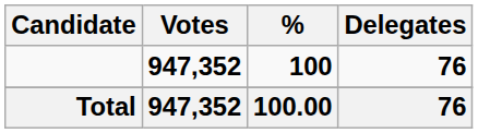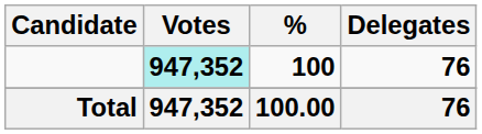row 2 | Votes: no background -> paleturquoise background
